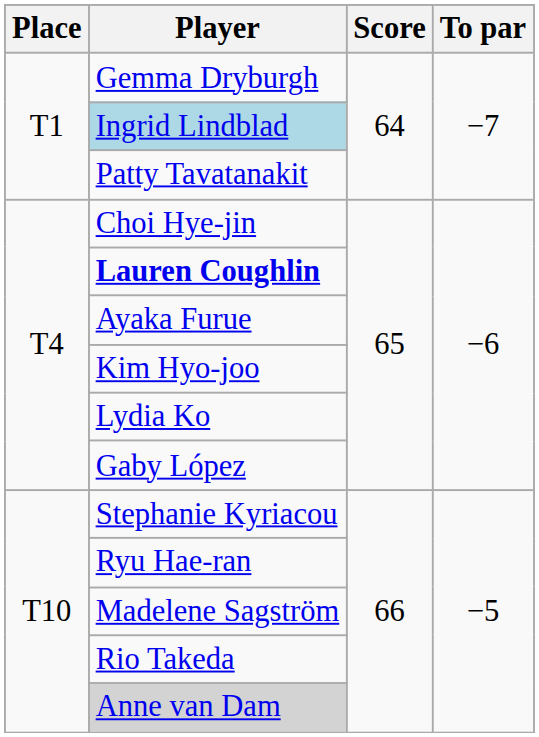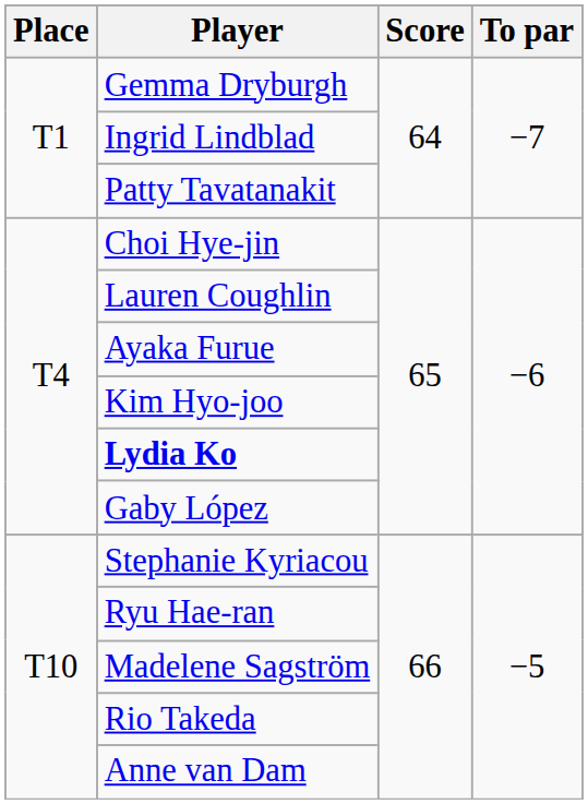Ingrid Lindblad | Player: lightblue background -> no background
Lauren Coughlin | Player: bold -> normal
Lydia Ko | Player: normal -> bold
Anne van Dam | Player: lightgrey background -> no background
